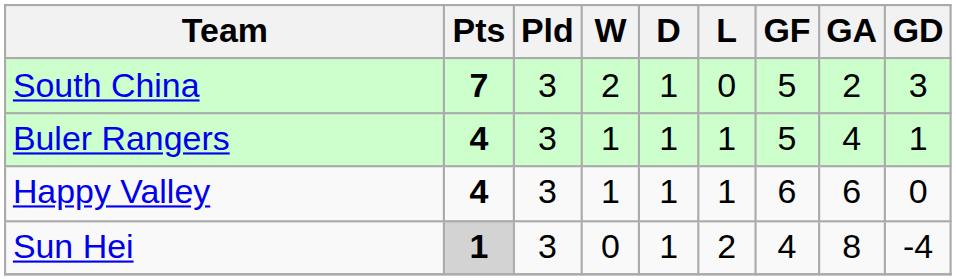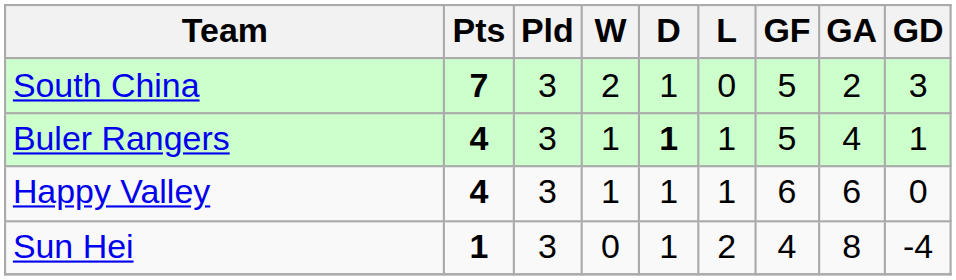Buler Rangers | D: normal -> bold
Sun Hei | Pts: lightgrey background -> no background
